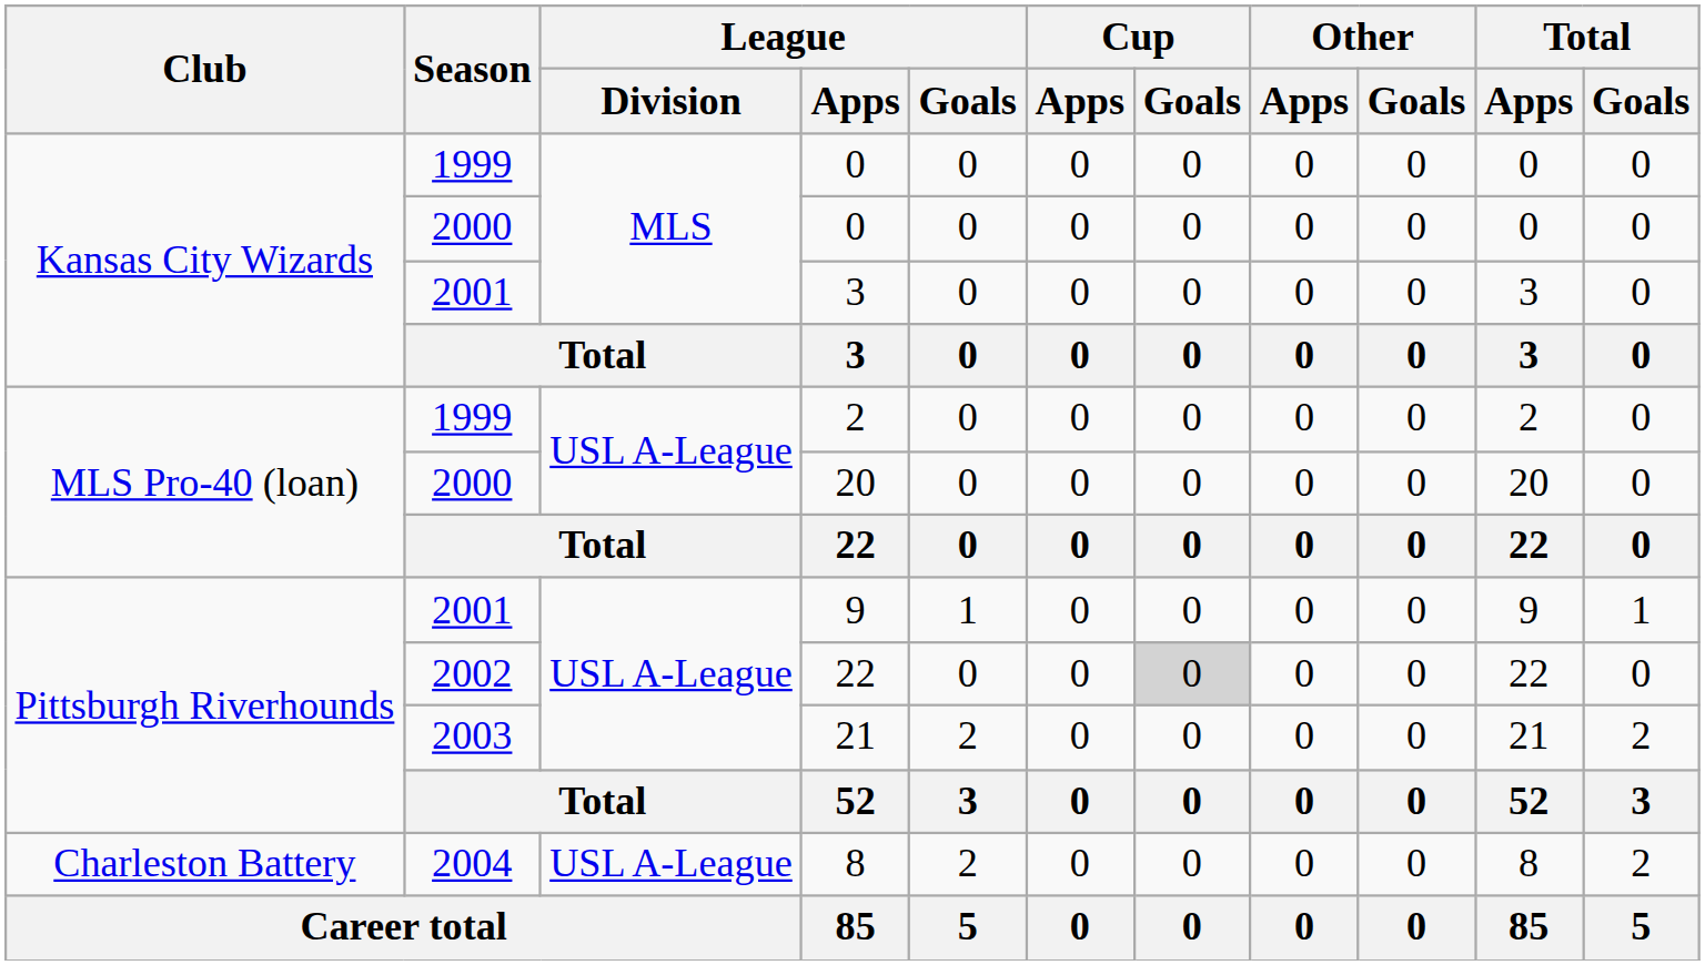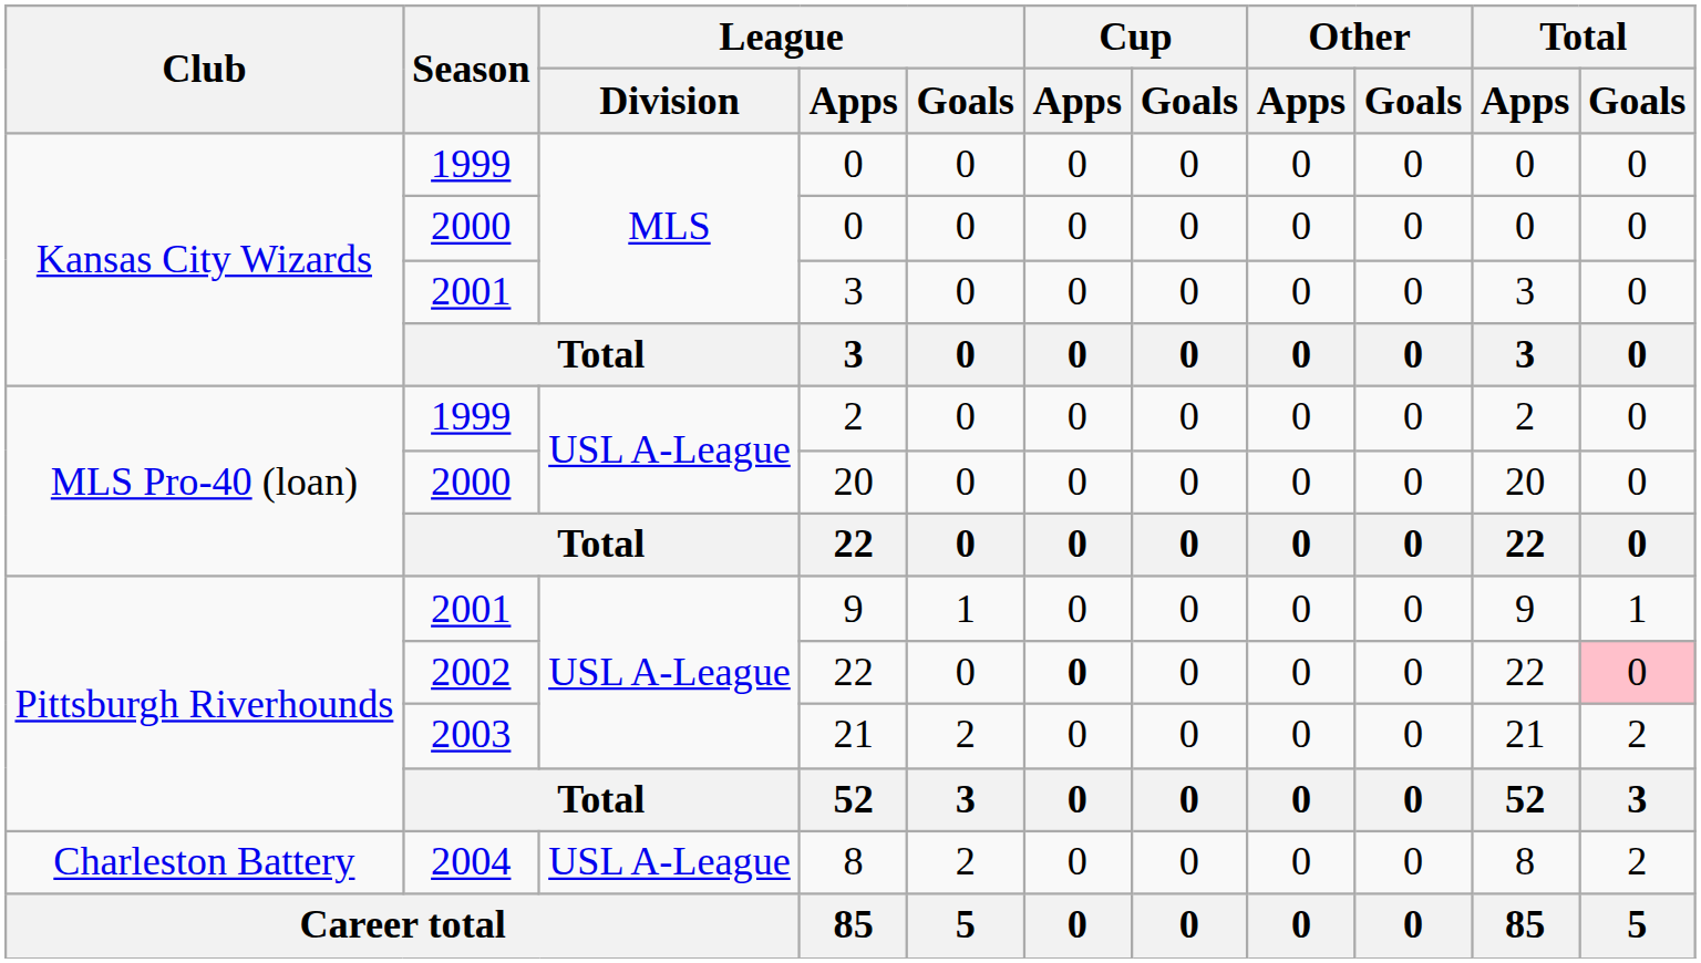2002 / 22 | Cup / Apps: normal -> bold
2002 / 22 | Cup / Goals: lightgrey background -> no background
2002 / 22 | Total / Goals: no background -> pink background
